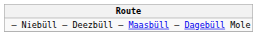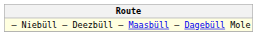row 2 | column 1: no background -> lightyellow background
